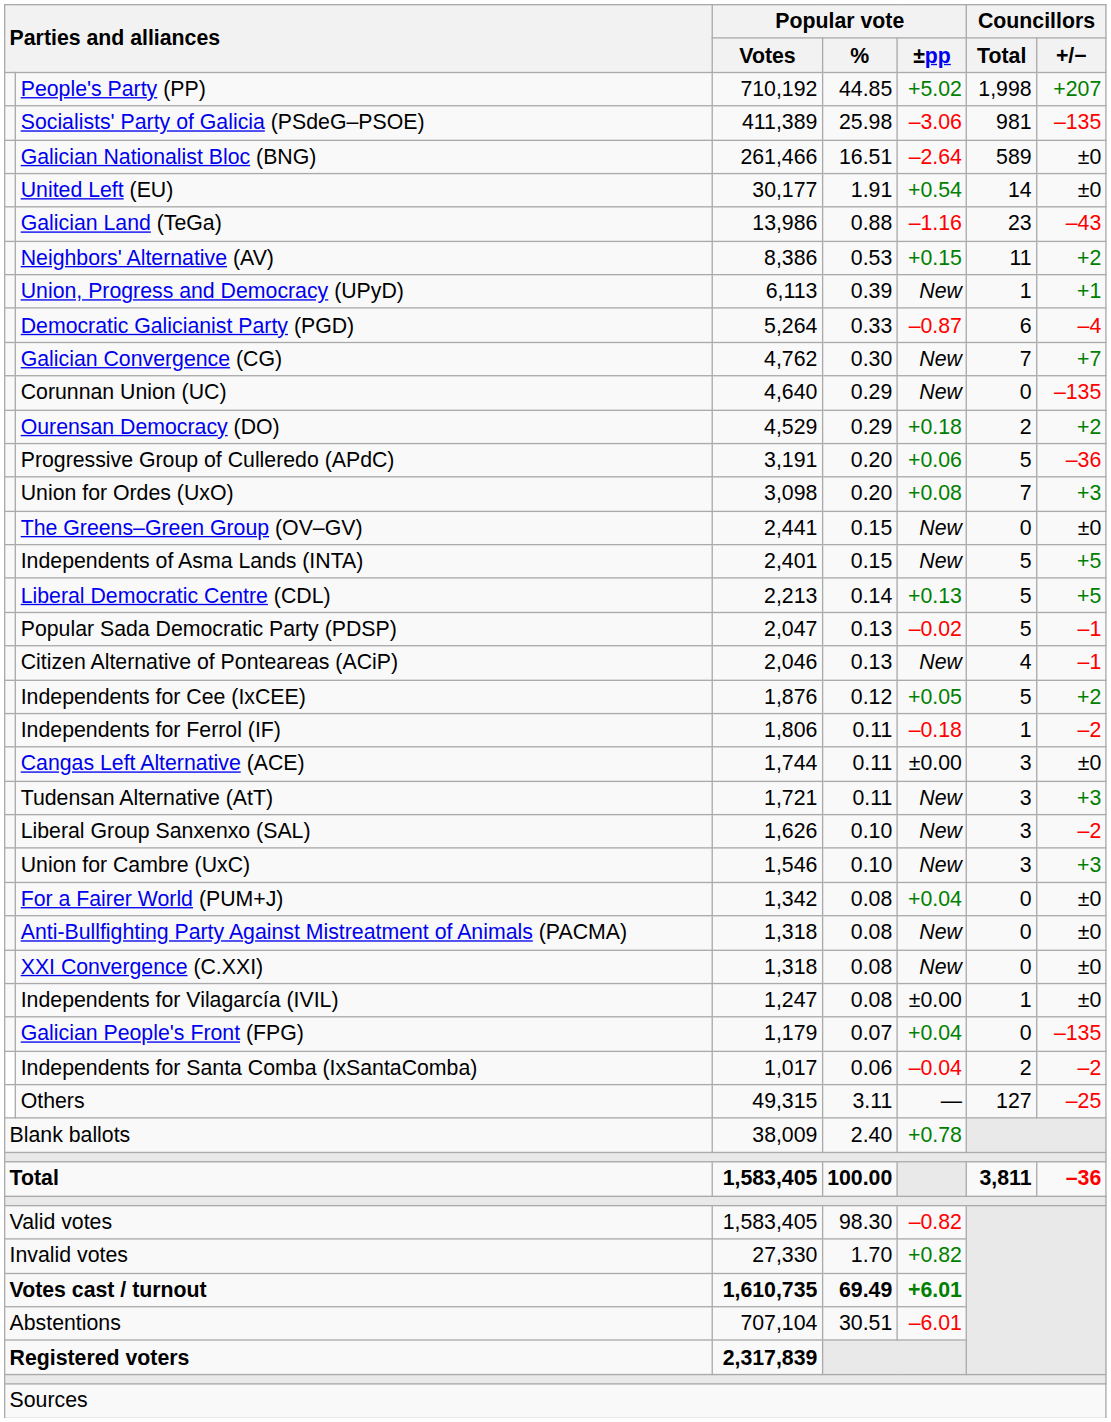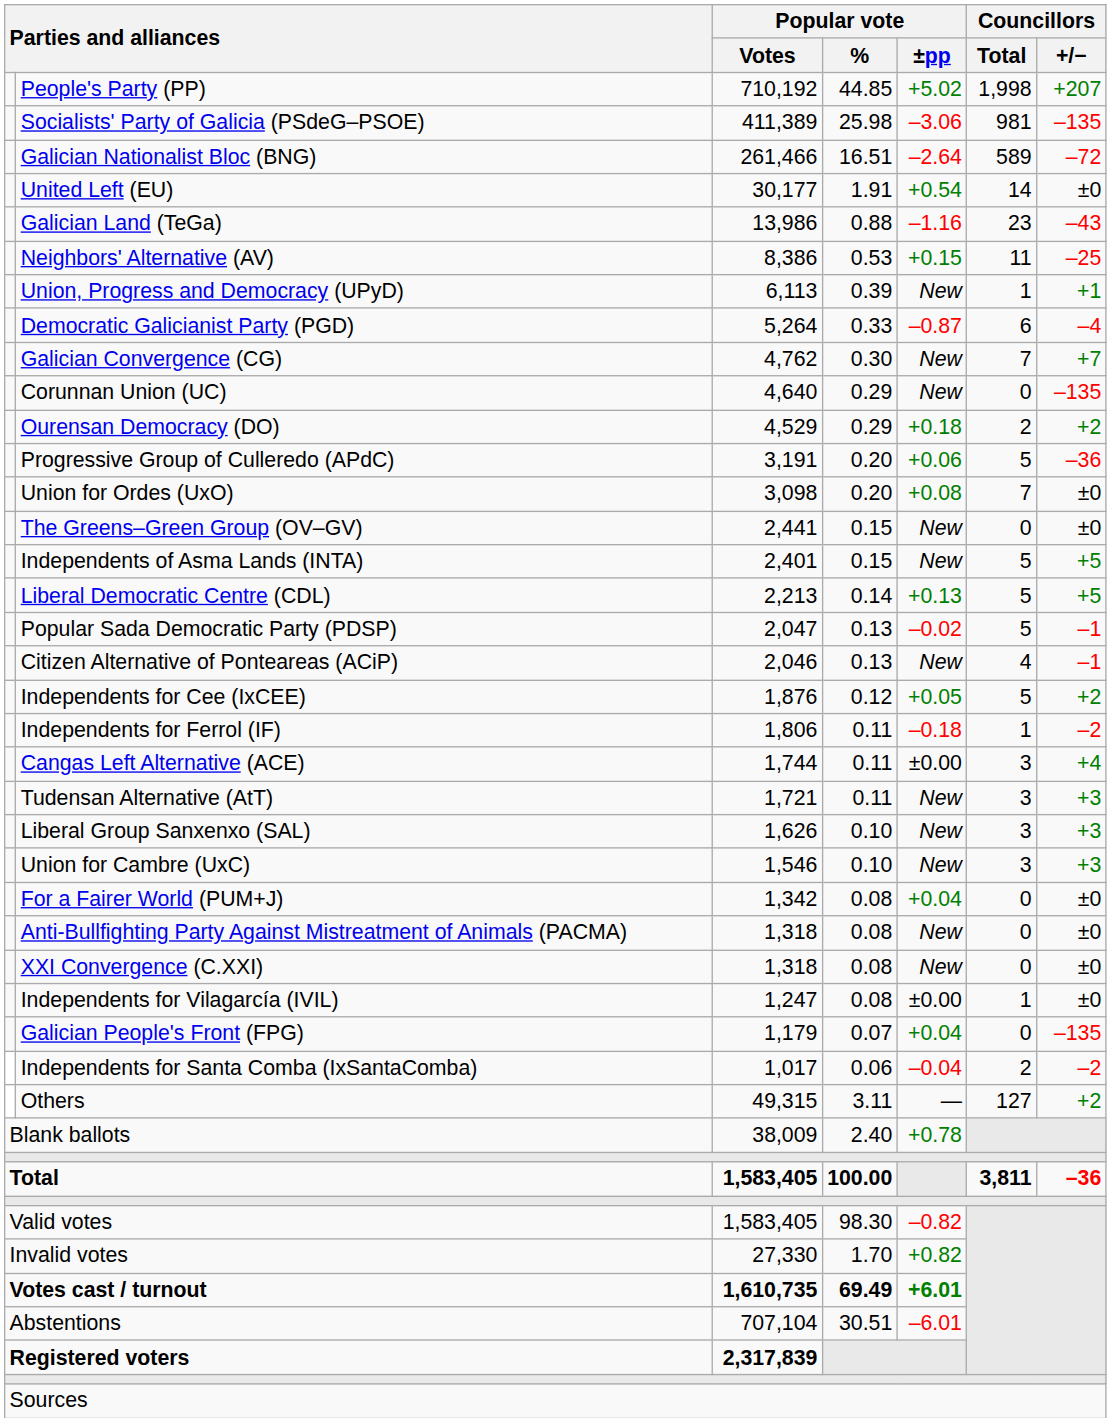Galician Nationalist Bloc (BNG) | Councillors / +/−: ±0 -> –72
Neighbors' Alternative (AV) | Councillors / +/−: +2 -> –25
Union for Ordes (UxO) | Councillors / +/−: +3 -> ±0
Cangas Left Alternative (ACE) | Councillors / +/−: ±0 -> +4
Liberal Group Sanxenxo (SAL) | Councillors / +/−: –2 -> +3
Others | Councillors / +/−: –25 -> +2
